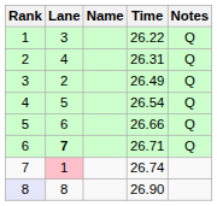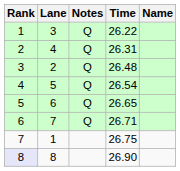columns swapped: Name <-> Notes
row 4 | Time: 26.49 -> 26.48
row 6 | Time: 26.66 -> 26.65
row 7 | Lane: bold -> normal
row 8 | Lane: pink background -> no background
row 8 | Time: 26.74 -> 26.75
